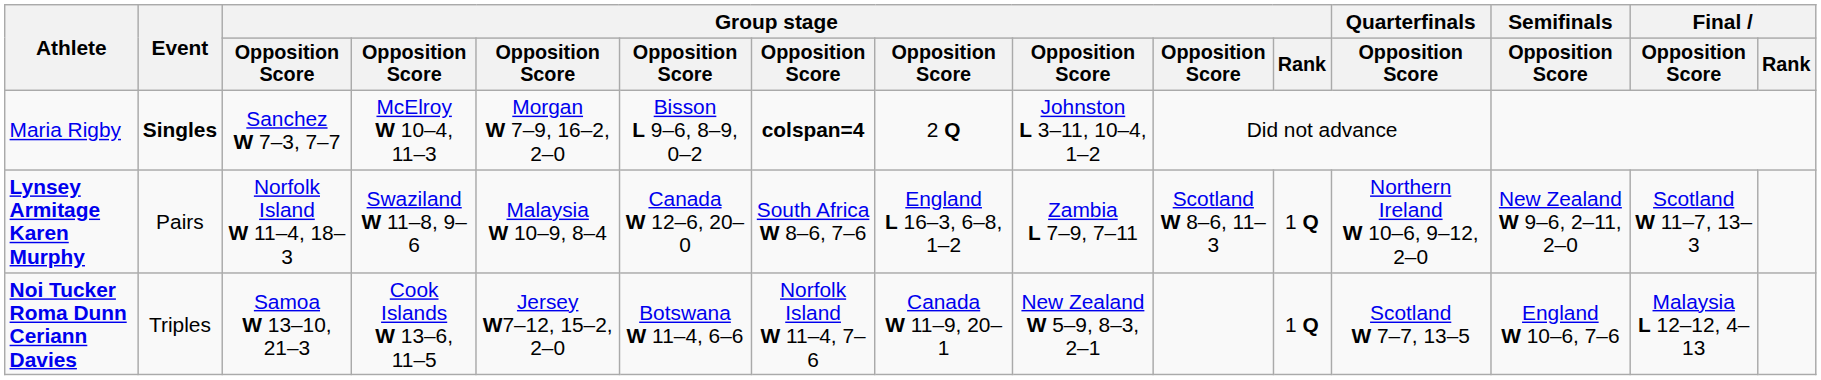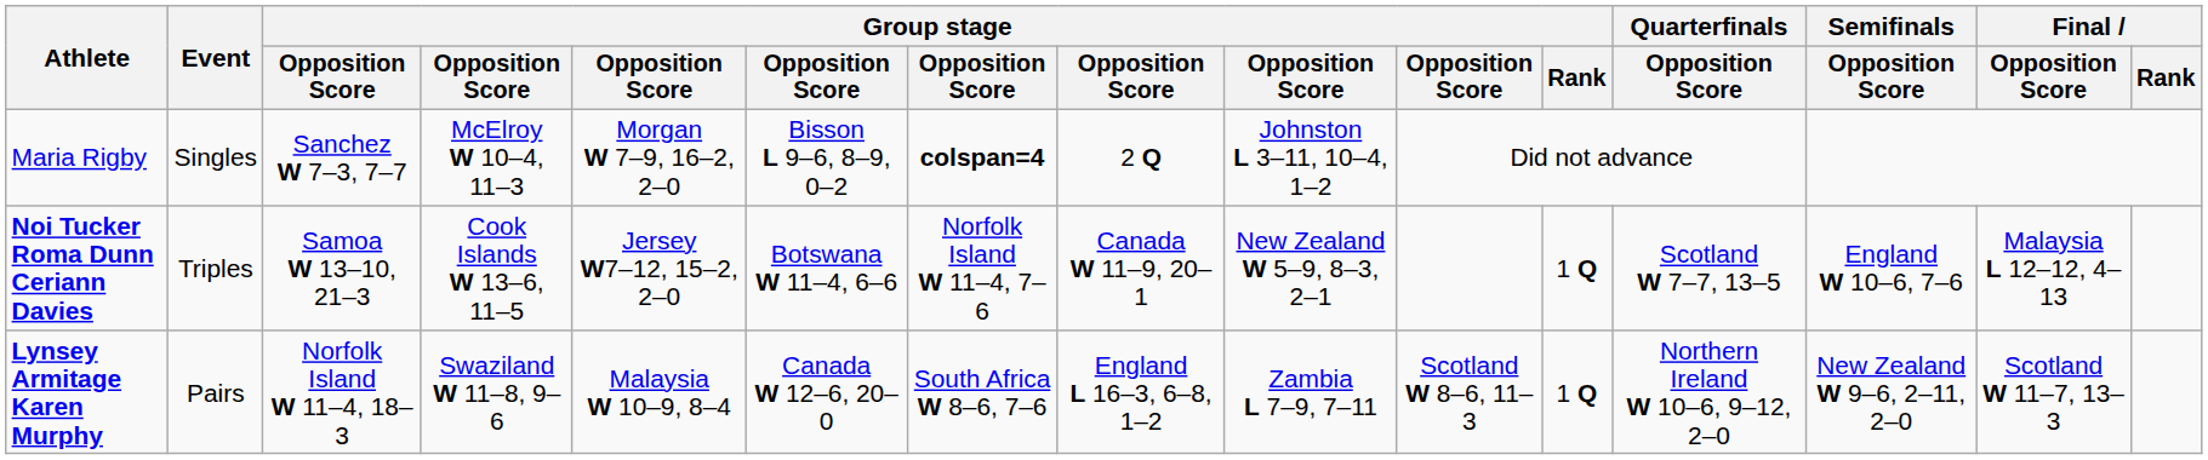Maria Rigby | Event: bold -> normal
rows swapped: Lynsey Armitage Karen Murphy <-> Noi Tucker Roma Dunn Ceriann Davies
